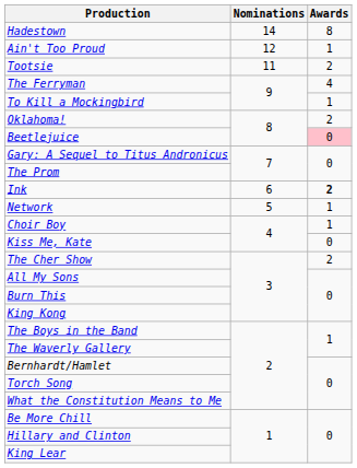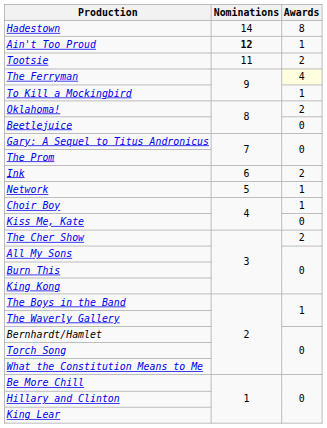Ain't Too Proud | Nominations: normal -> bold
The Ferryman | Awards: no background -> lightyellow background
Beetlejuice | Awards: pink background -> no background
Ink | Awards: bold -> normal
